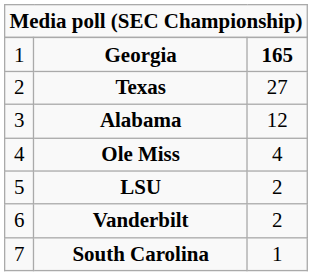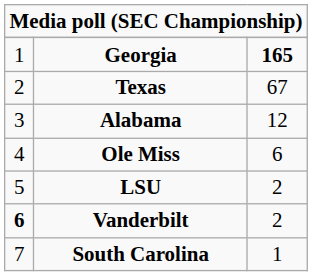Texas | column 3: 27 -> 67
Ole Miss | column 3: 4 -> 6
Vanderbilt | column 1: normal -> bold
